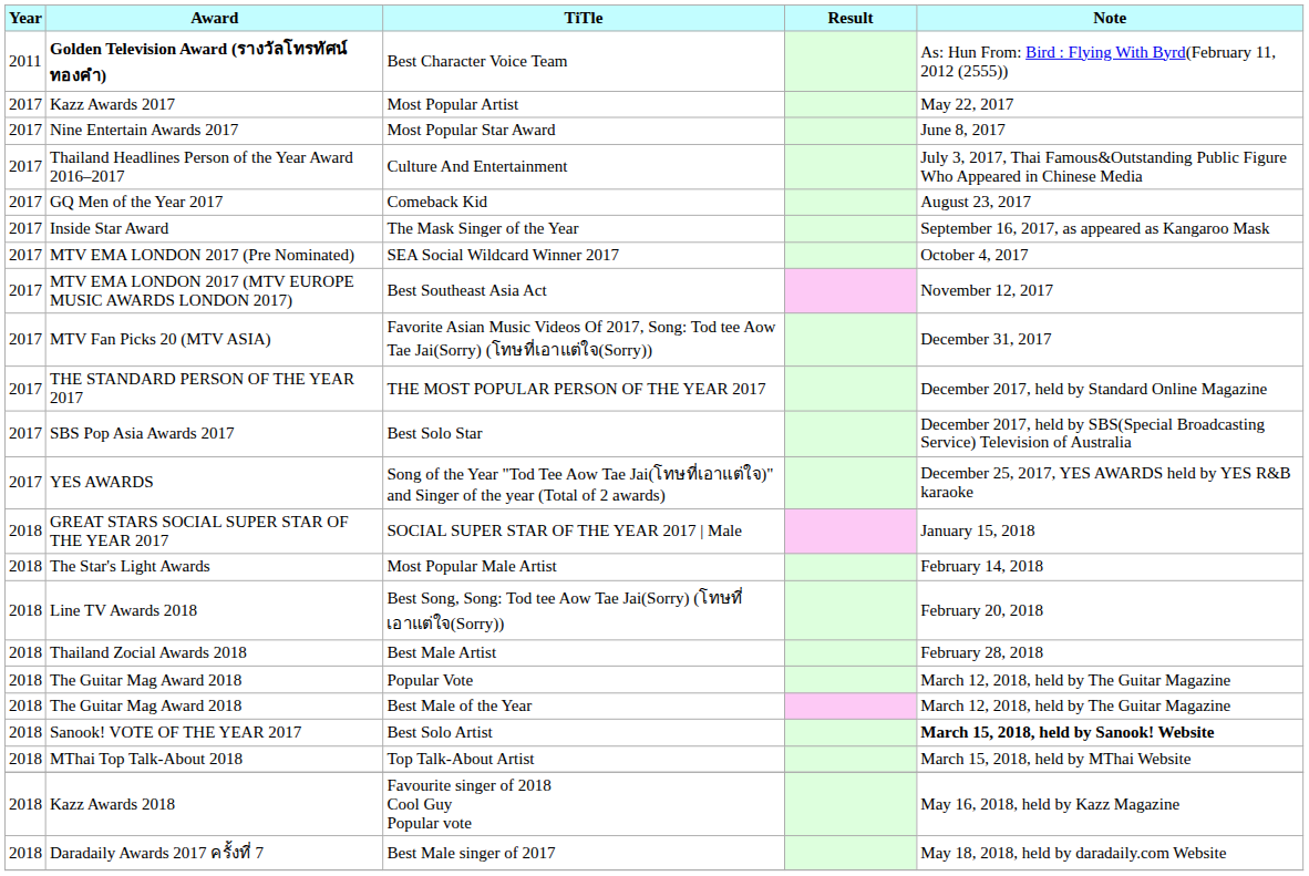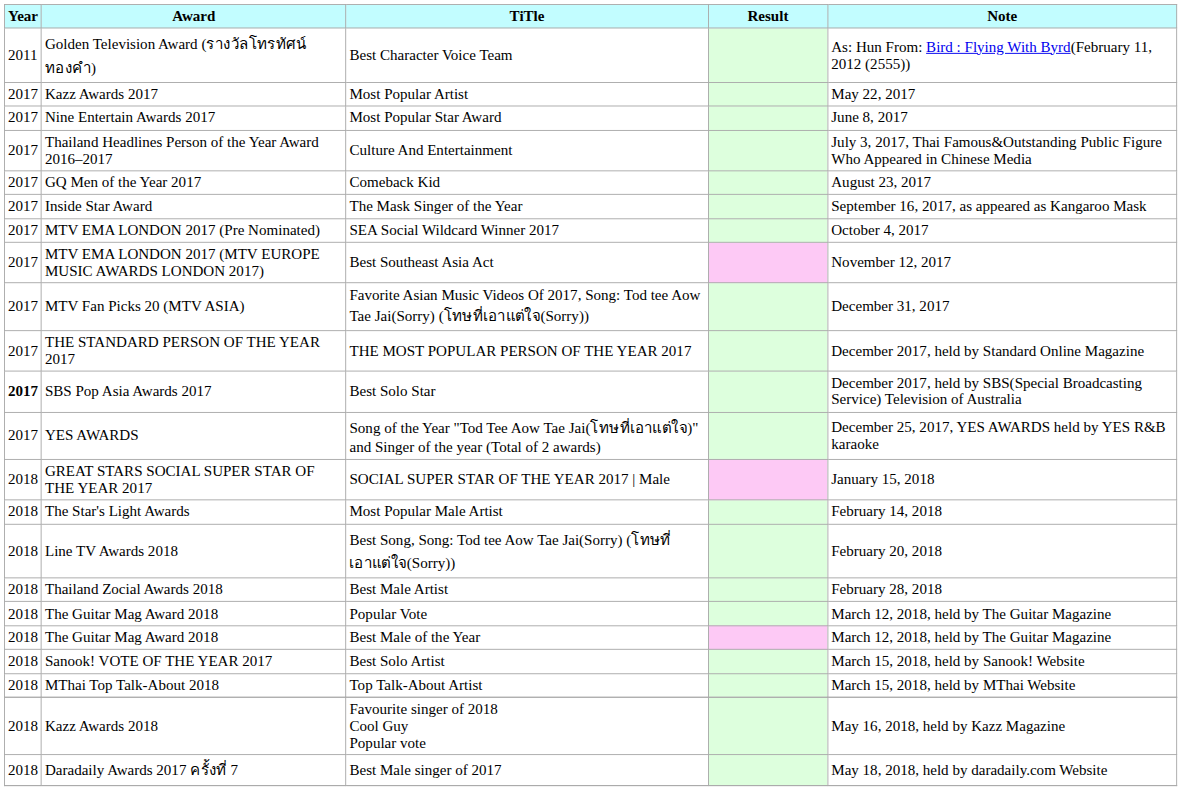Best Character Voice Team | Award: bold -> normal
Best Solo Star | Year: normal -> bold
Best Solo Artist | Note: bold -> normal
